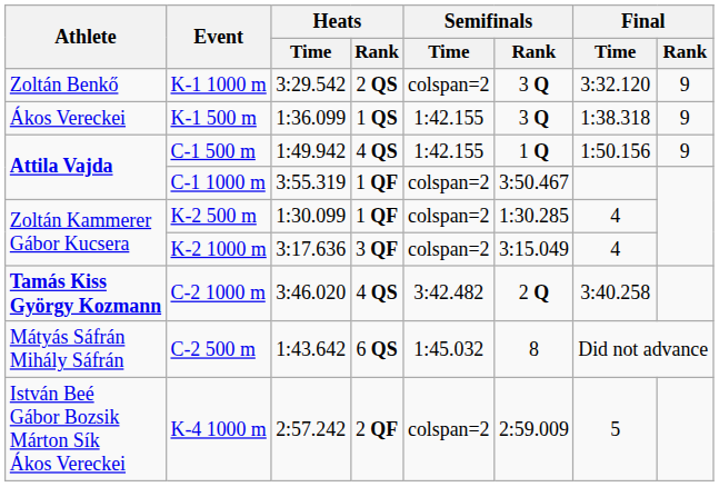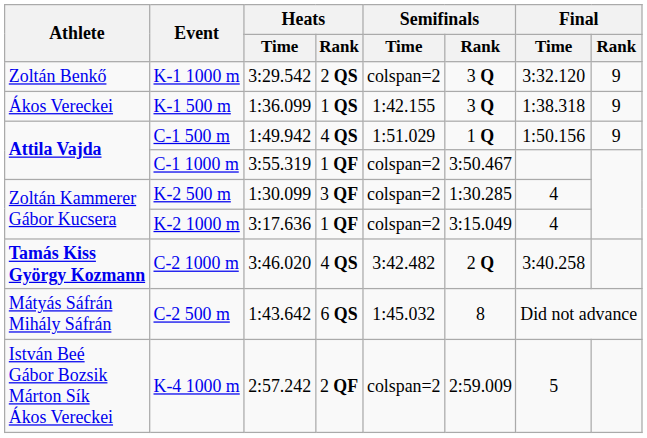C-1 500 m | Semifinals / Time: 1:42.155 -> 1:51.029
K-2 500 m | Heats / Rank: 1 QF -> 3 QF
K-2 1000 m | Heats / Rank: 3 QF -> 1 QF
